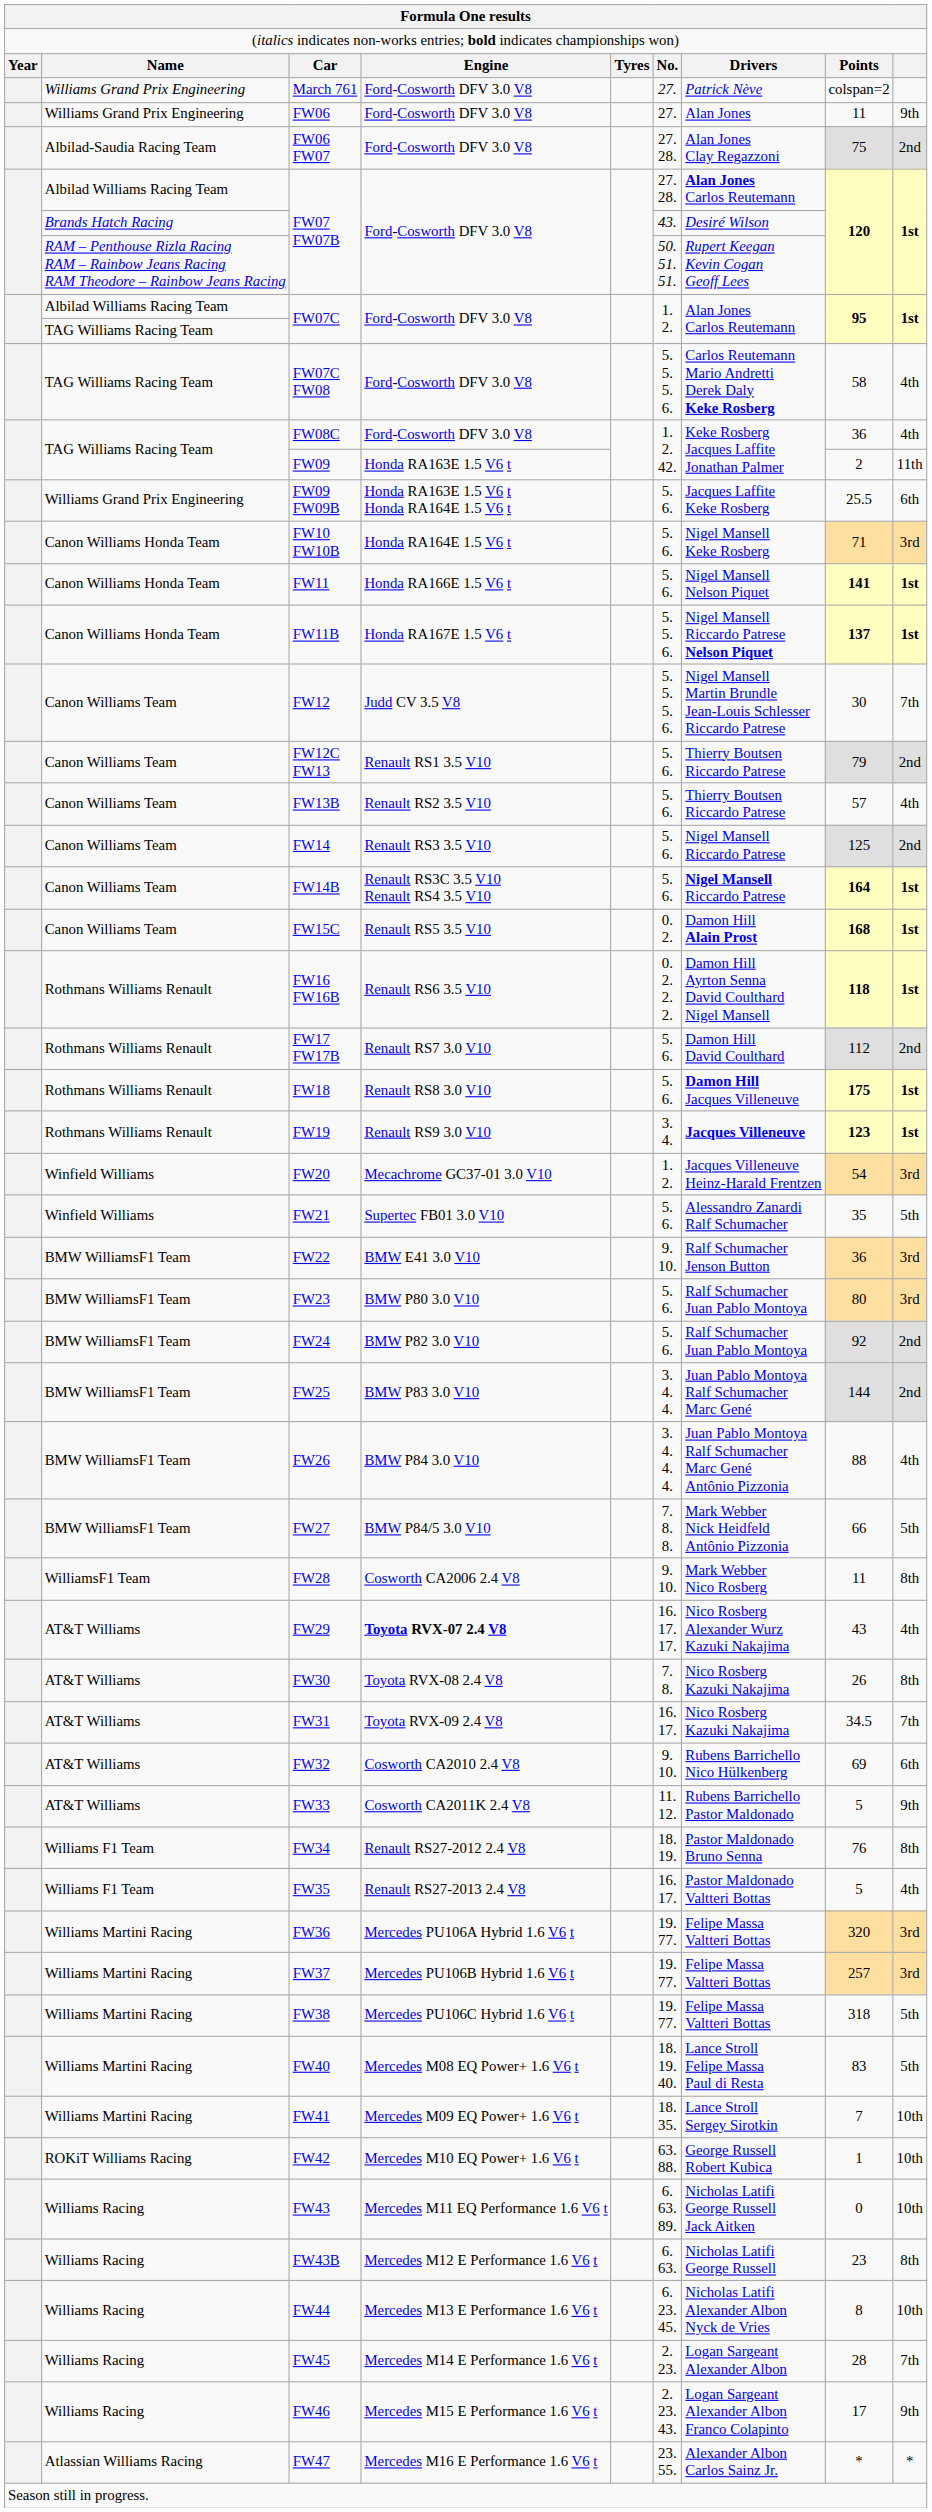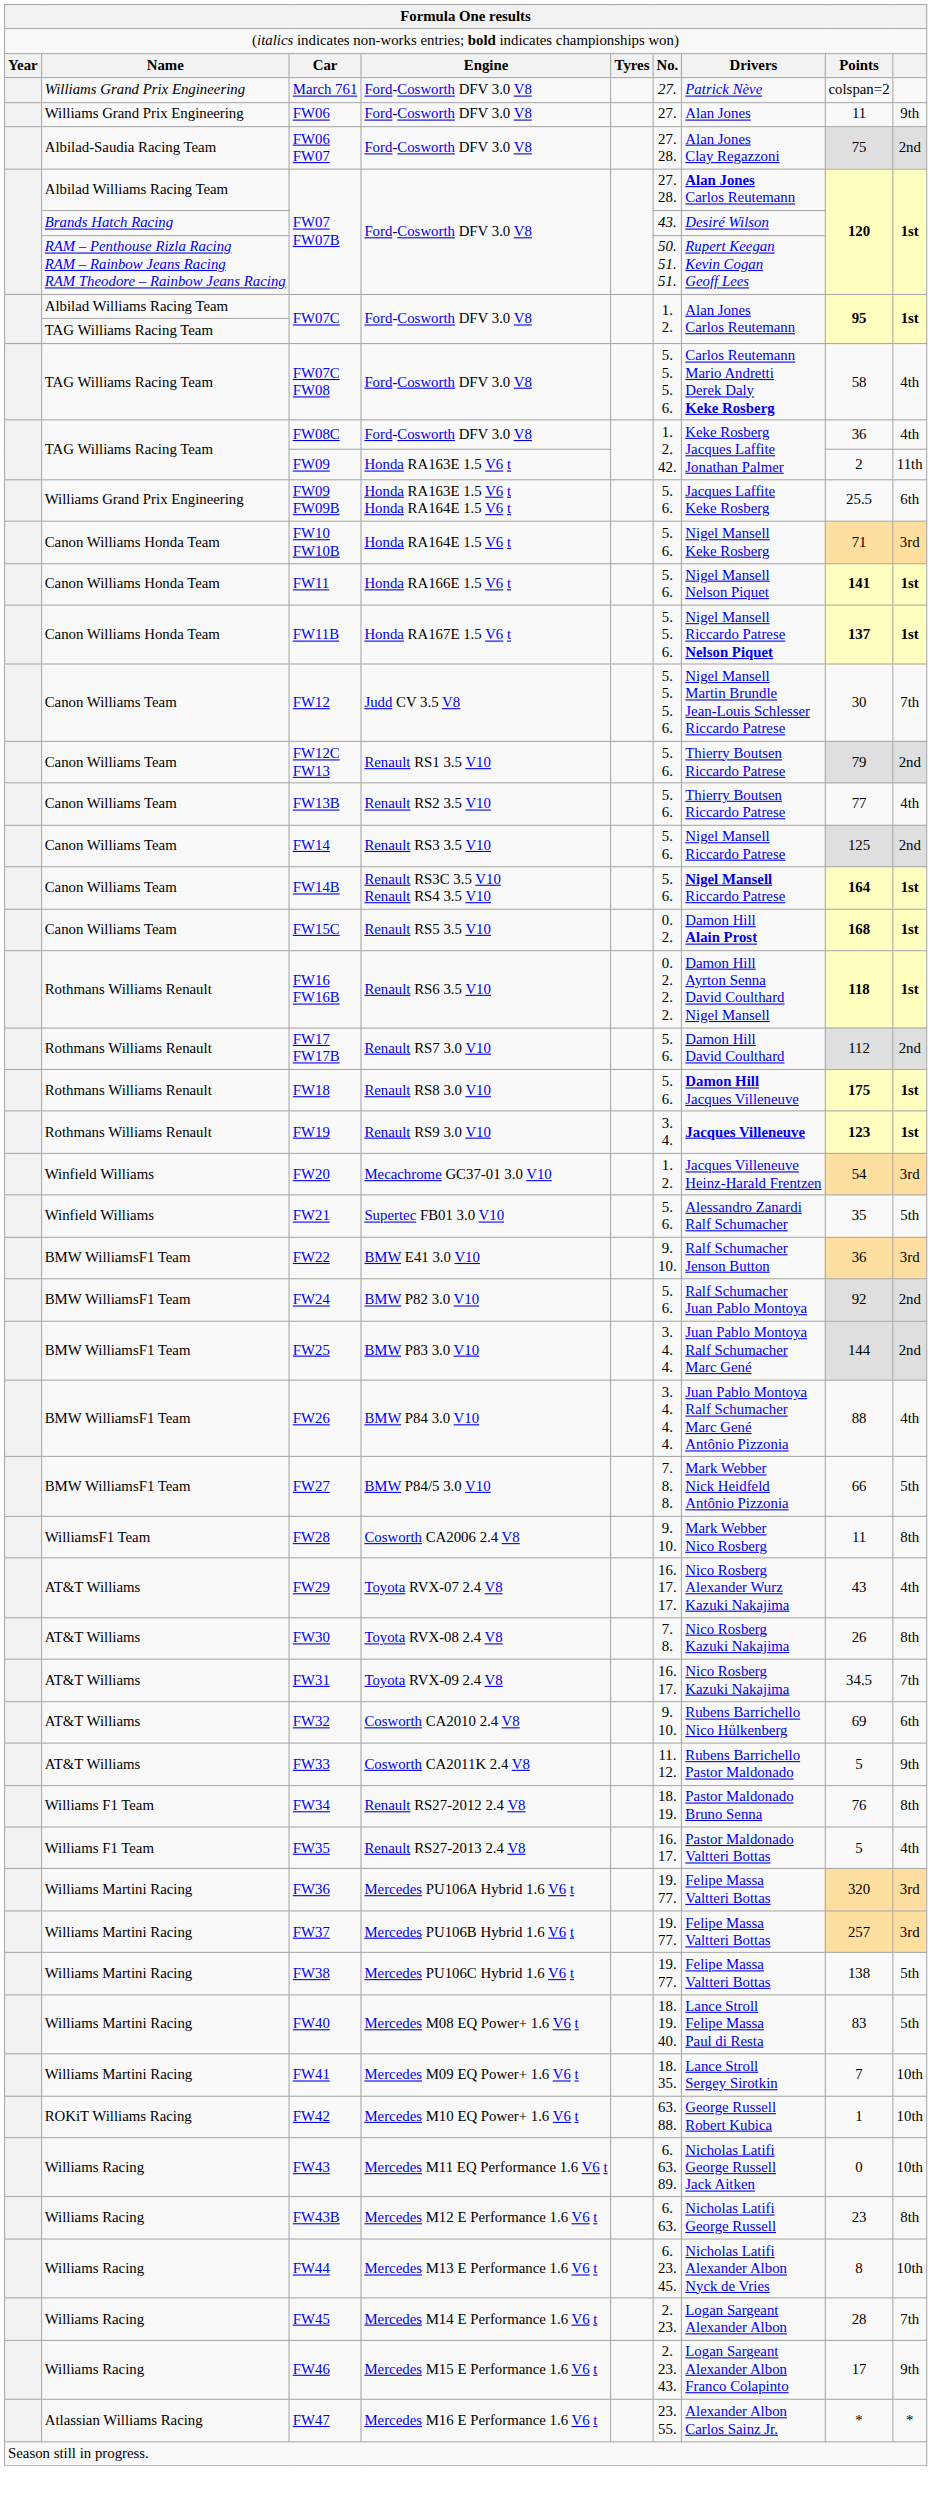FW13B | column 8: 57 -> 77
- row: BMW WilliamsF1 Team | FW23 | BMW P80 3.0 V10 | 5. 6. | Ralf Schumacher Juan Pablo Montoya | 80 | 3rd
FW29 | column 4: bold -> normal
FW38 | column 8: 318 -> 138
